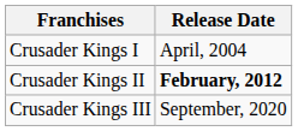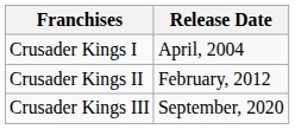Crusader Kings II | Release Date: bold -> normal
